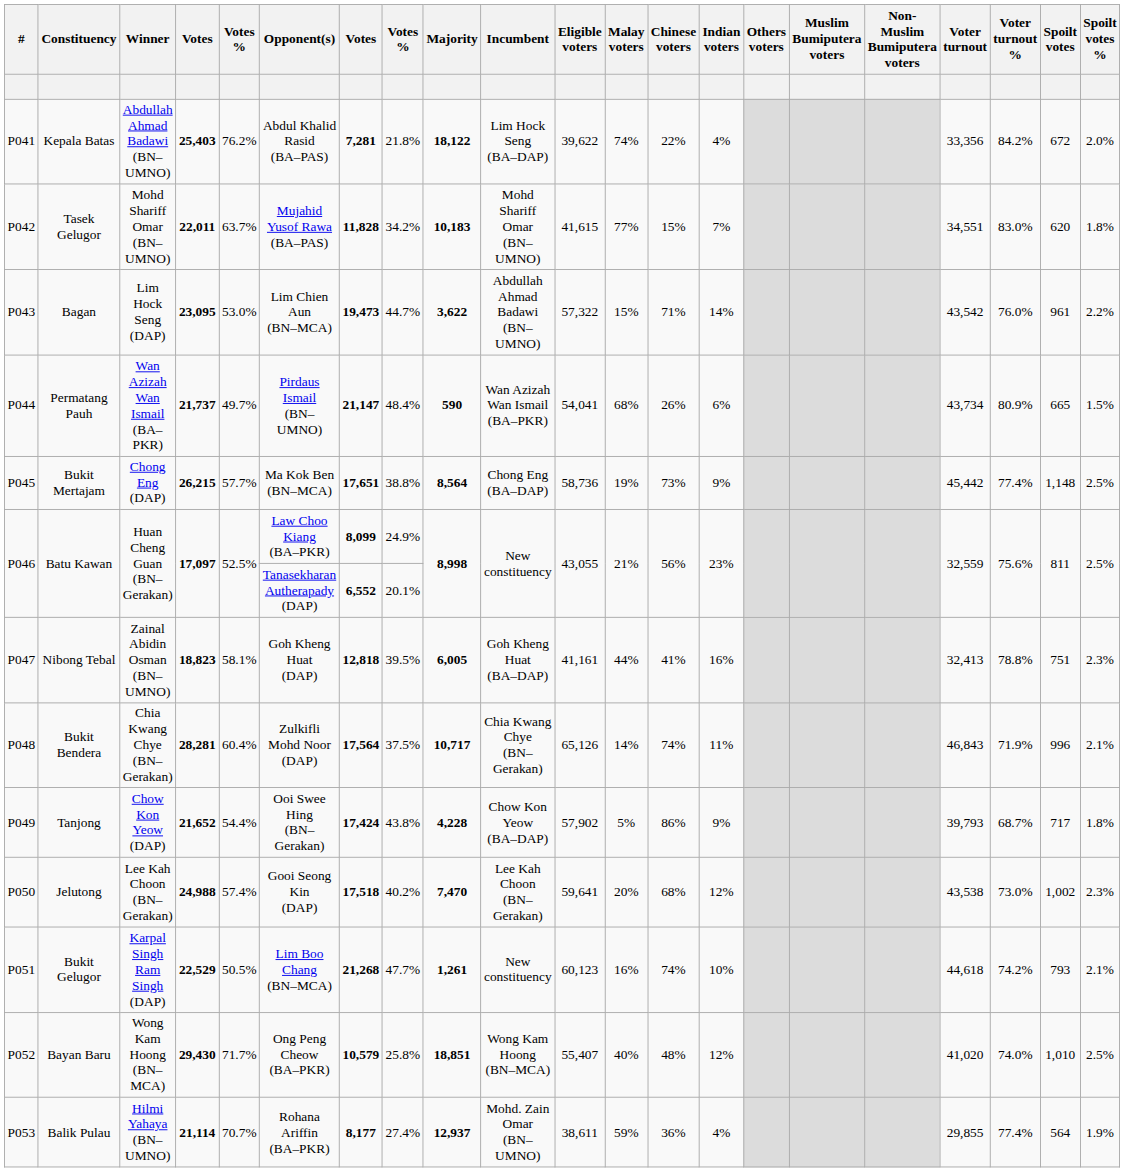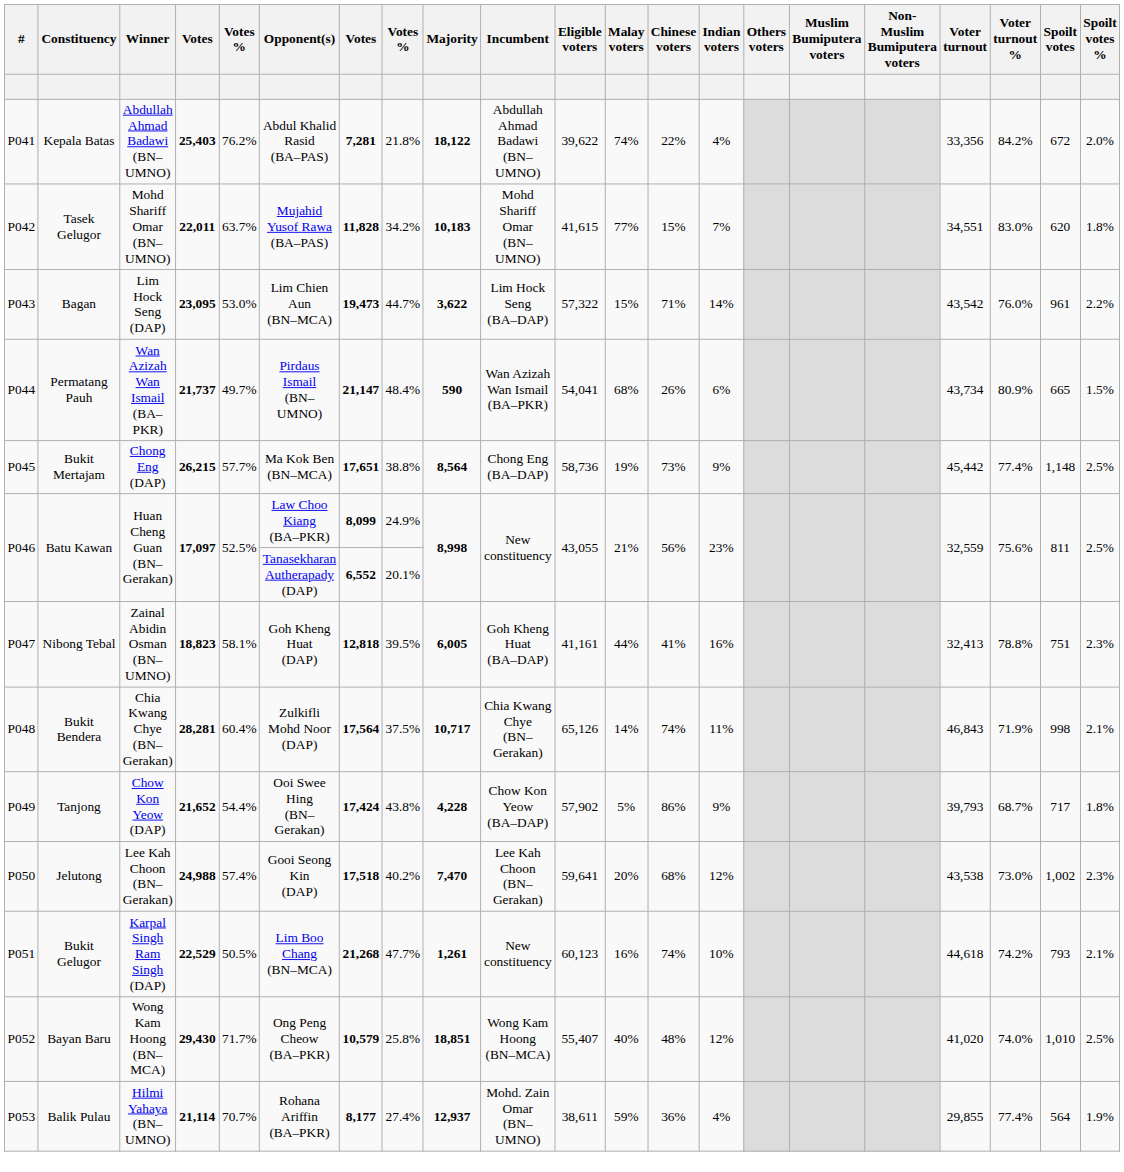Kepala Batas | Incumbent: Lim Hock Seng (BA–DAP) -> Abdullah Ahmad Badawi (BN–UMNO)
Bagan | Incumbent: Abdullah Ahmad Badawi (BN–UMNO) -> Lim Hock Seng (BA–DAP)
Bukit Bendera | Spoilt votes: 996 -> 998
